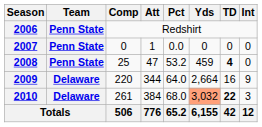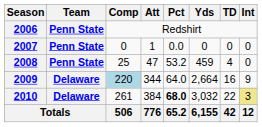2008 | TD: bold -> normal
2009 | Comp: no background -> lightblue background
2010 | Pct: normal -> bold
2010 | Yds: lightsalmon background -> no background
2010 | TD: bold -> normal
2010 | Int: no background -> khaki background
